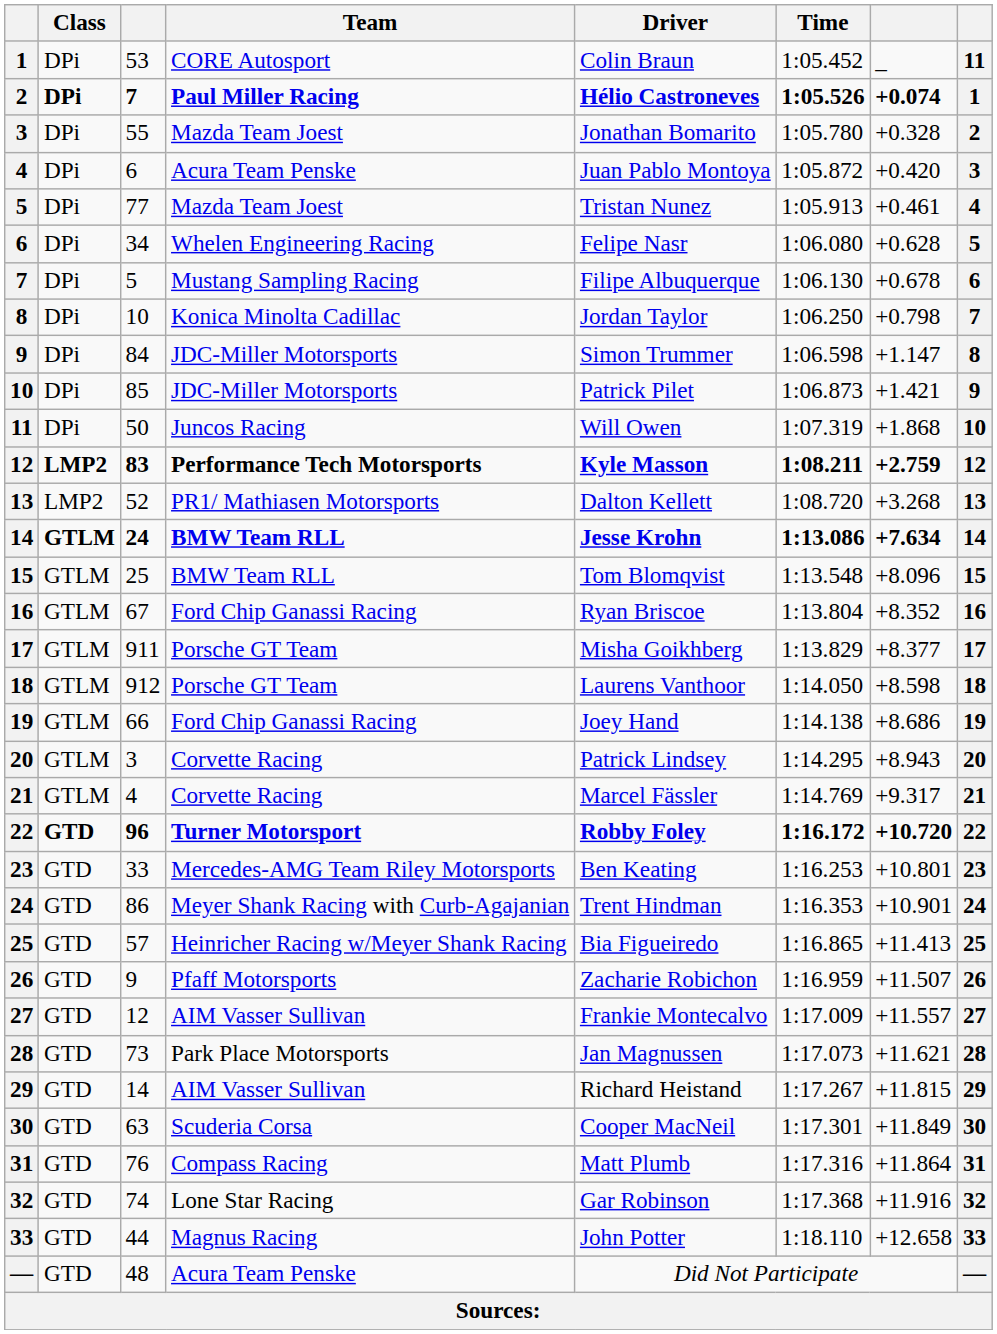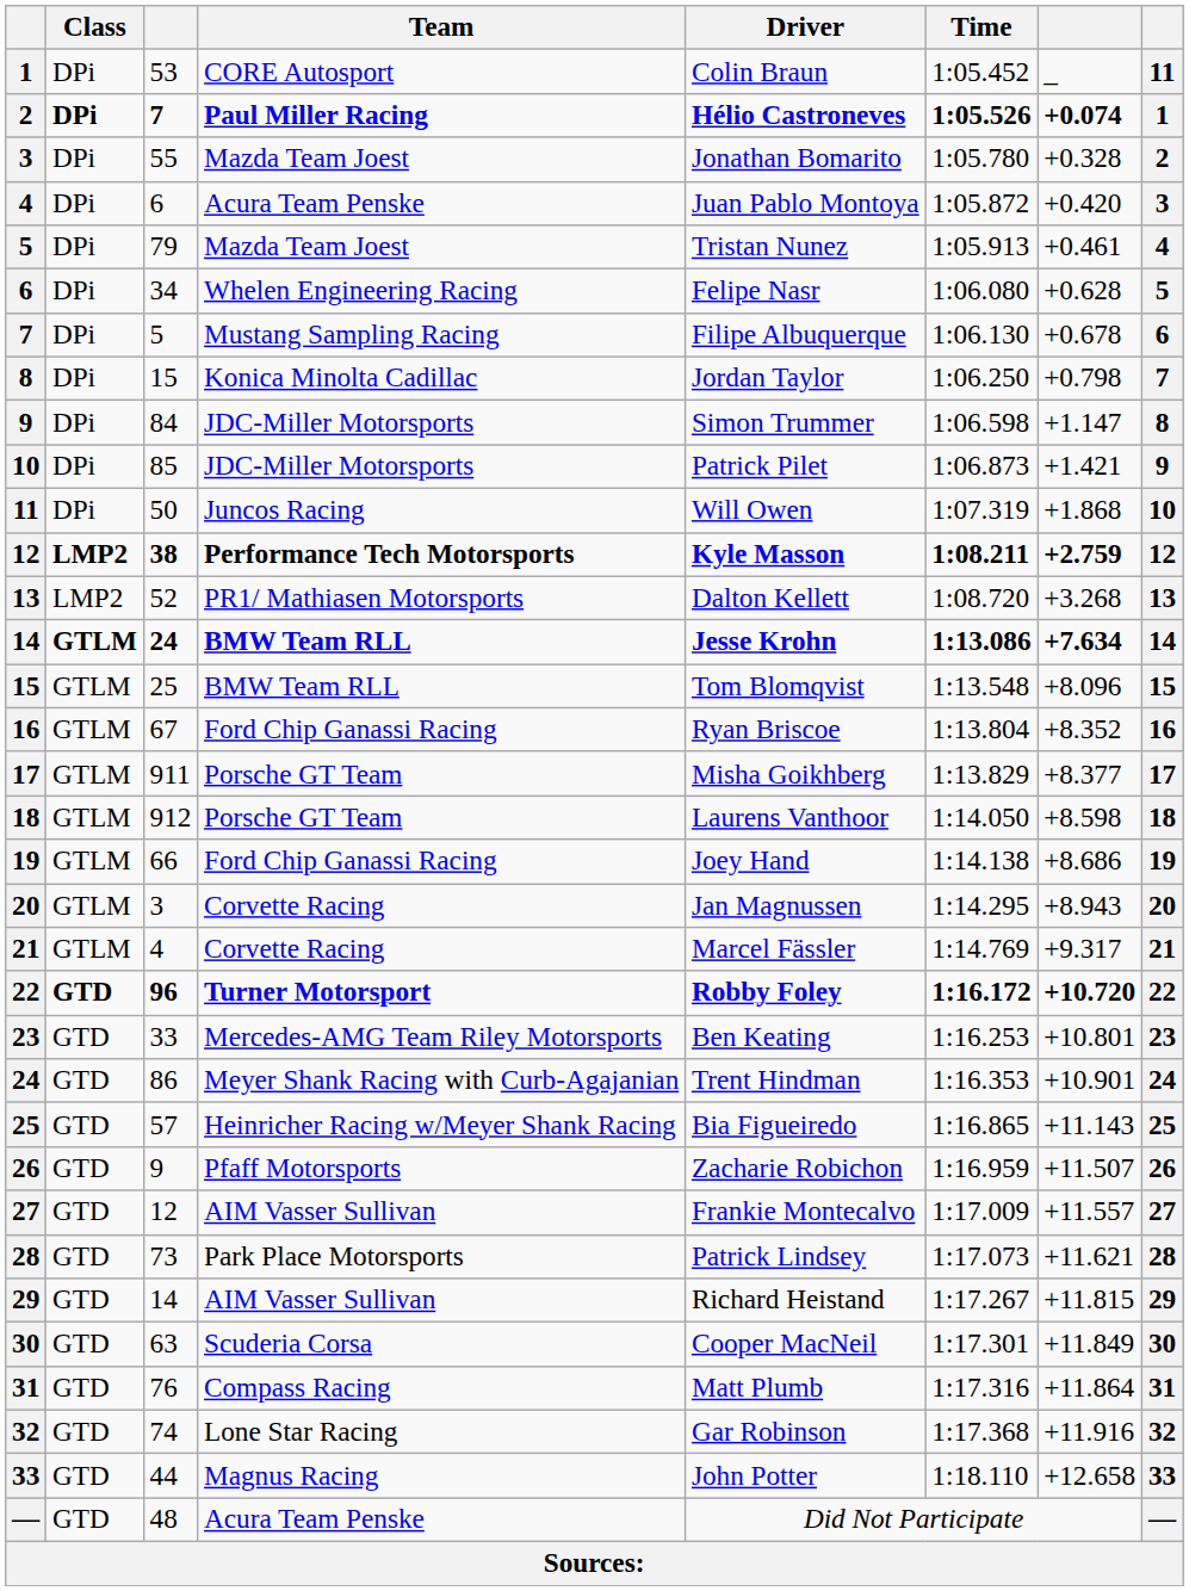row 6 | column 3: 77 -> 79
row 9 | column 3: 10 -> 15
row 13 | column 3: 83 -> 38
row 21 | Driver: Patrick Lindsey -> Jan Magnussen
row 26 | column 7: +11.413 -> +11.143
row 29 | Driver: Jan Magnussen -> Patrick Lindsey
